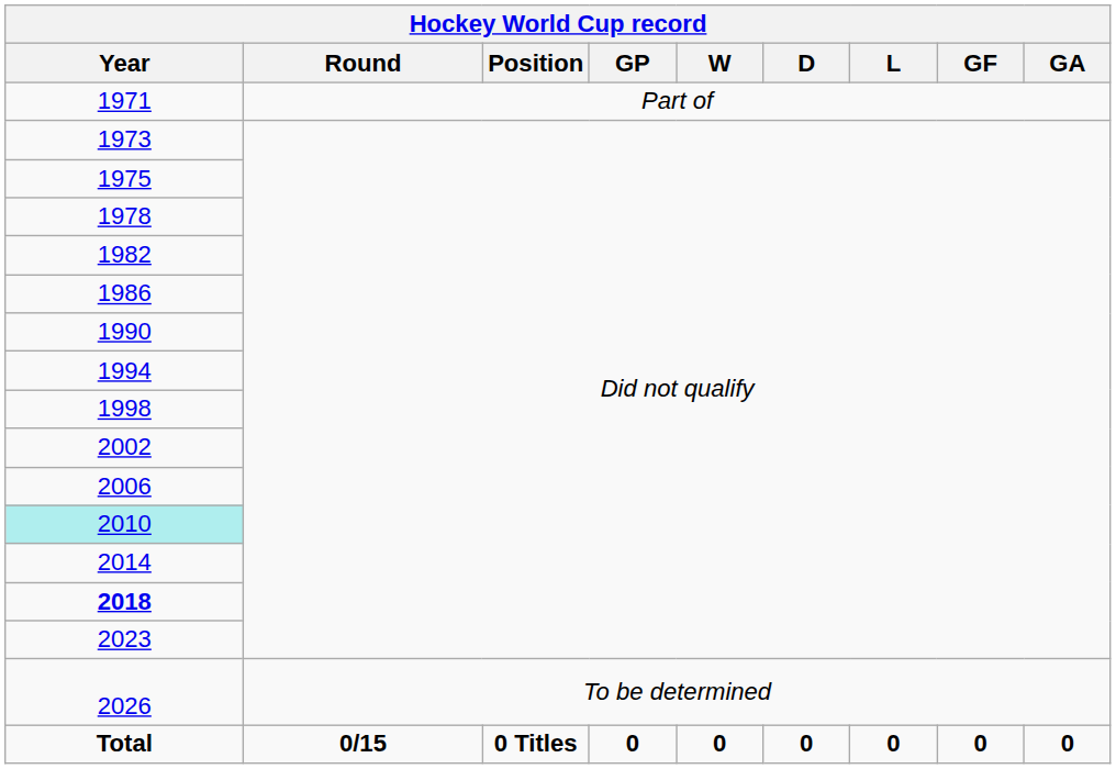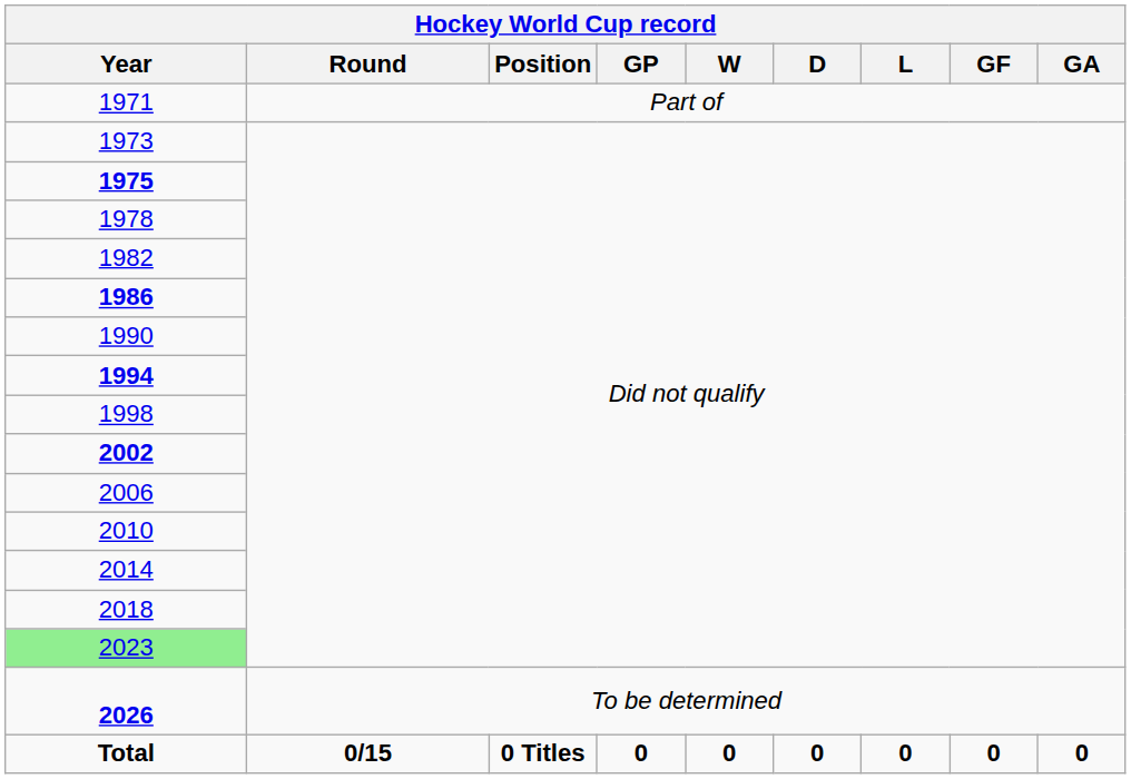1975 | Hockey World Cup record / Year: normal -> bold
1986 | Hockey World Cup record / Year: normal -> bold
1994 | Hockey World Cup record / Year: normal -> bold
2002 | Hockey World Cup record / Year: normal -> bold
2010 | Hockey World Cup record / Year: paleturquoise background -> no background
2018 | Hockey World Cup record / Year: bold -> normal
2023 | Hockey World Cup record / Year: no background -> lightgreen background
2026 | Hockey World Cup record / Year: normal -> bold
